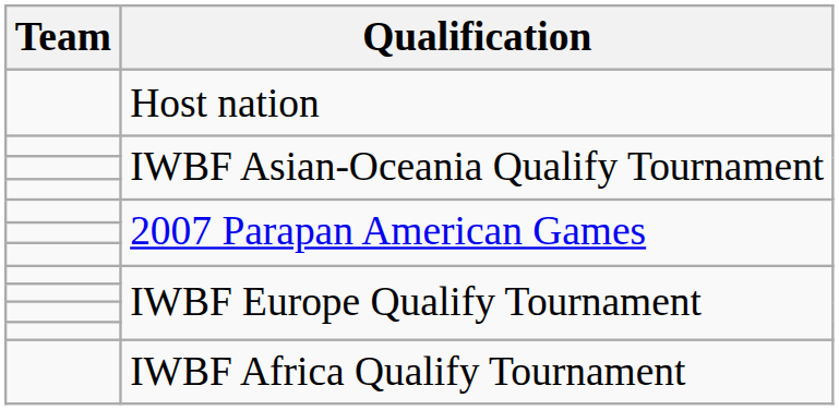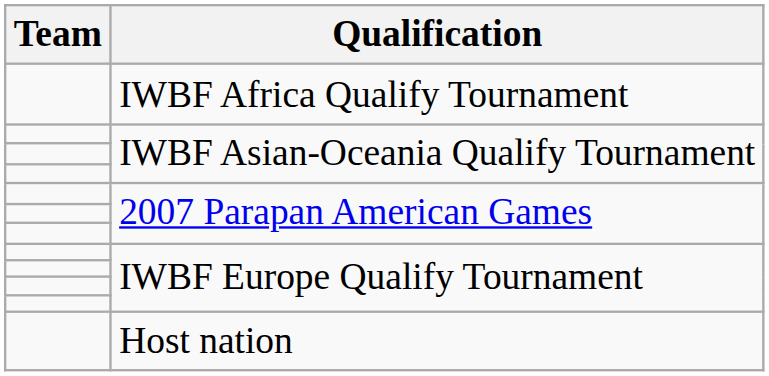row 2 | Qualification: Host nation -> IWBF Africa Qualify Tournament
row 13 | Qualification: IWBF Africa Qualify Tournament -> Host nation
